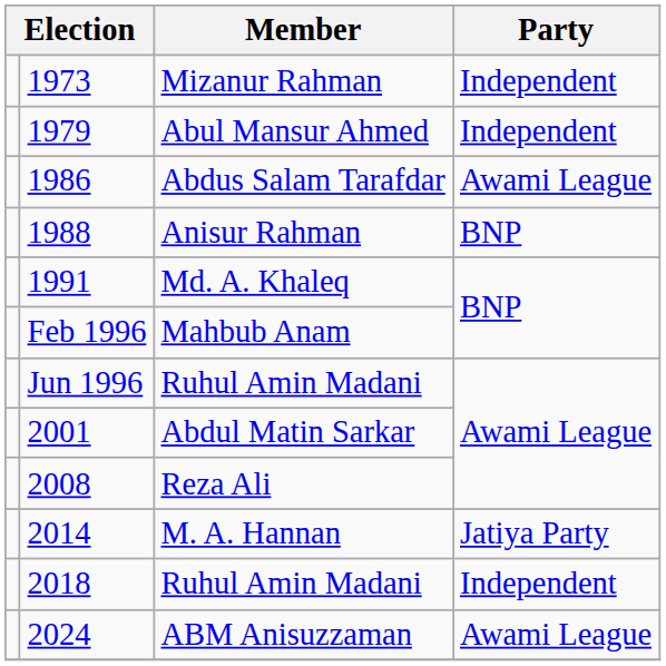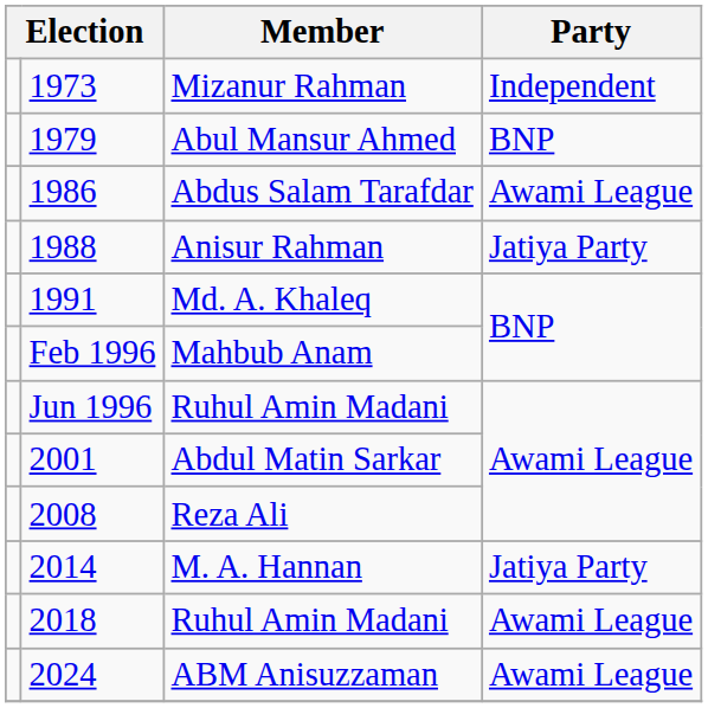Abul Mansur Ahmed | Party: Independent -> BNP
Anisur Rahman | Party: BNP -> Jatiya Party
2018 / Ruhul Amin Madani | Party: Independent -> Awami League
